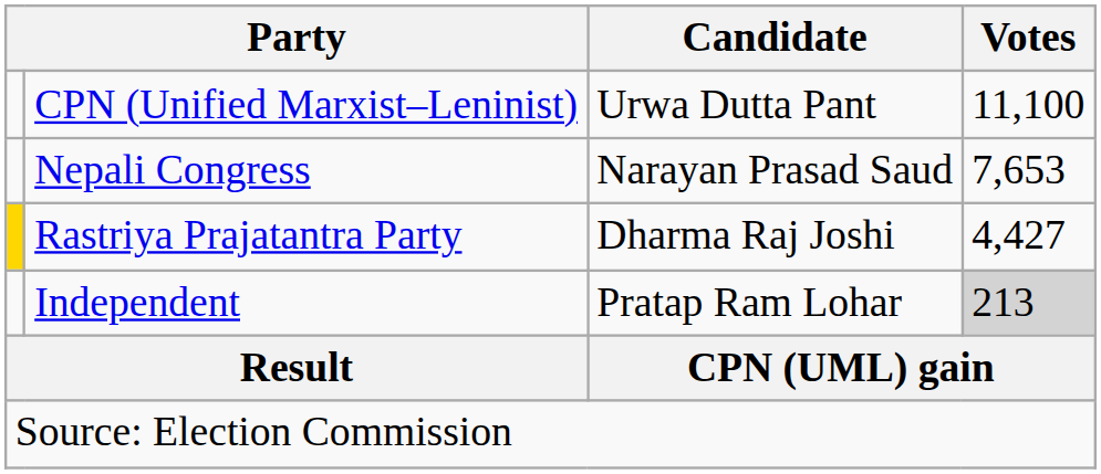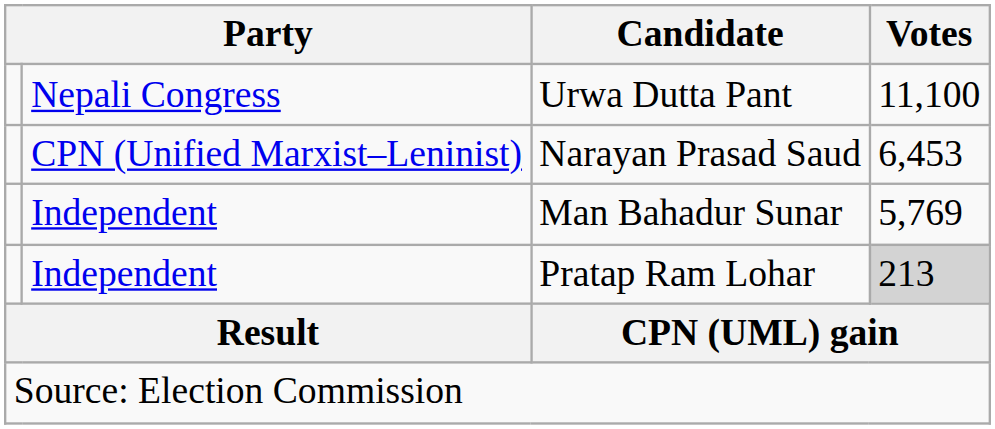Urwa Dutta Pant | column 2: CPN (Unified Marxist–Leninist) -> Nepali Congress
Narayan Prasad Saud | column 2: Nepali Congress -> CPN (Unified Marxist–Leninist)
Narayan Prasad Saud | Votes: 7,653 -> 6,453
+ row: Independent | Man Bahadur Sunar | 5,769
- row: Rastriya Prajatantra Party | Dharma Raj Joshi | 4,427
